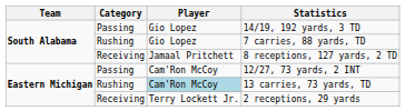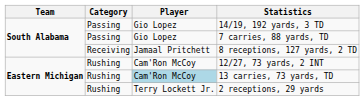7 carries, 88 yards, TD | Category: Rushing -> Passing
12/27, 73 yards, 2 INT | Category: Passing -> Rushing
2 receptions, 29 yards | Category: Receiving -> Rushing
